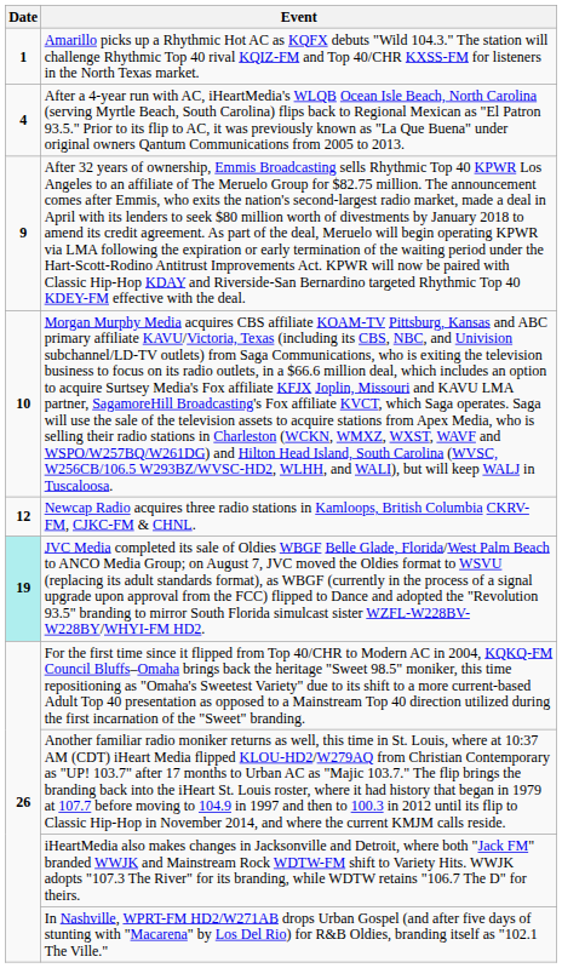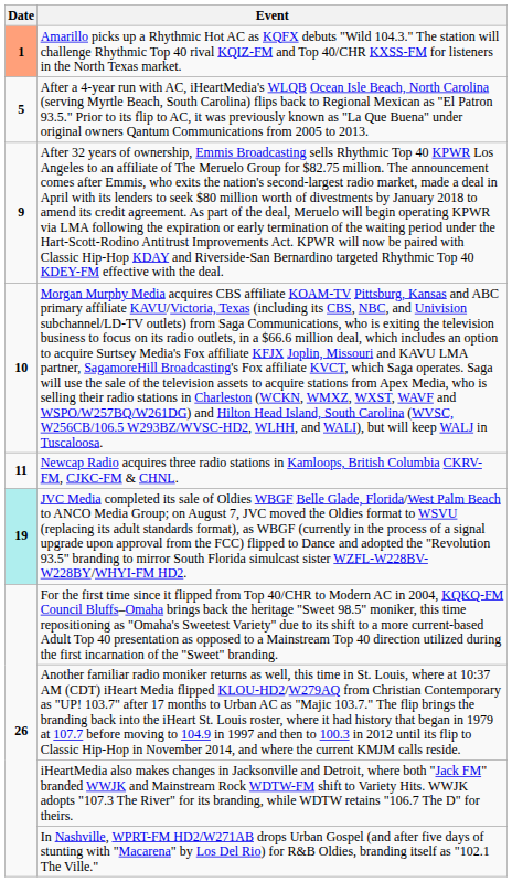row 2 | Date: no background -> lightsalmon background
row 3 | Date: 4 -> 5
row 6 | Date: 12 -> 11
